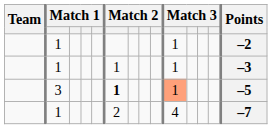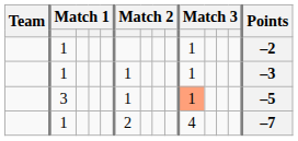3 | column 6: bold -> normal
